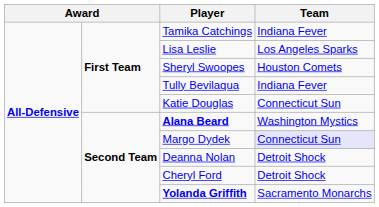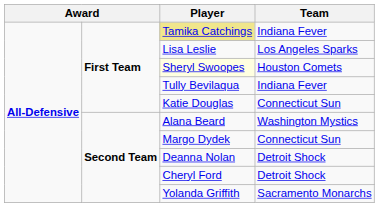row 2 | Player: no background -> khaki background
row 4 | Player: no background -> lightyellow background
row 7 | Player: bold -> normal
row 8 | Team: lavender background -> no background
row 11 | Player: bold -> normal
